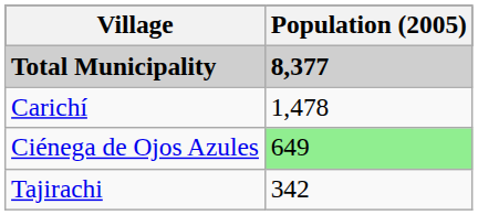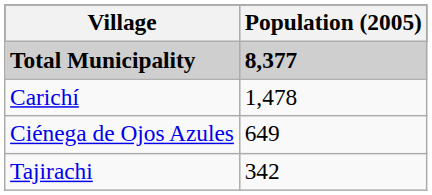Ciénega de Ojos Azules | Population (2005): lightgreen background -> no background
